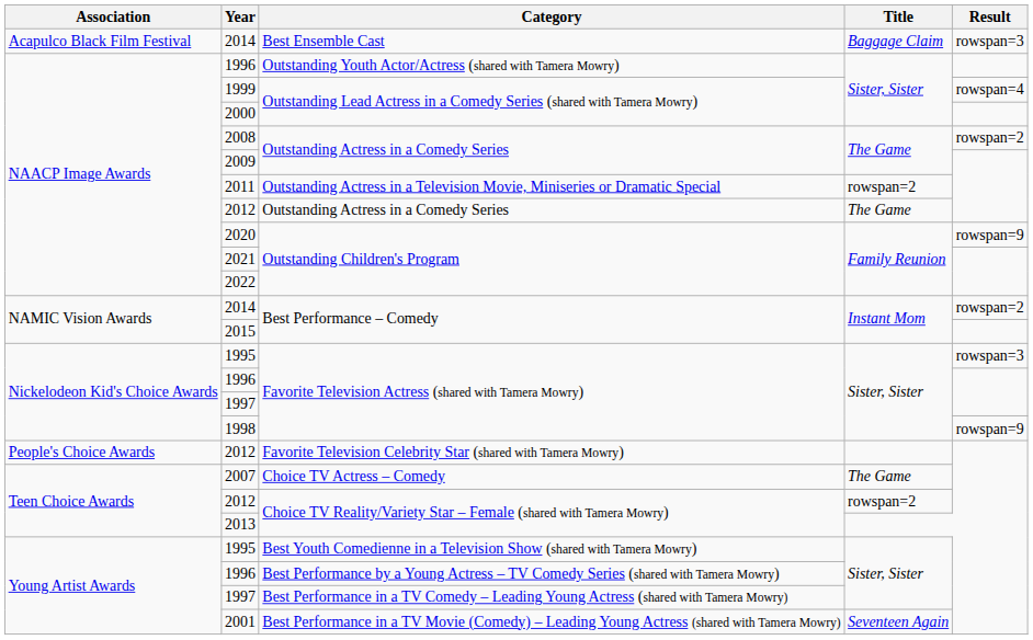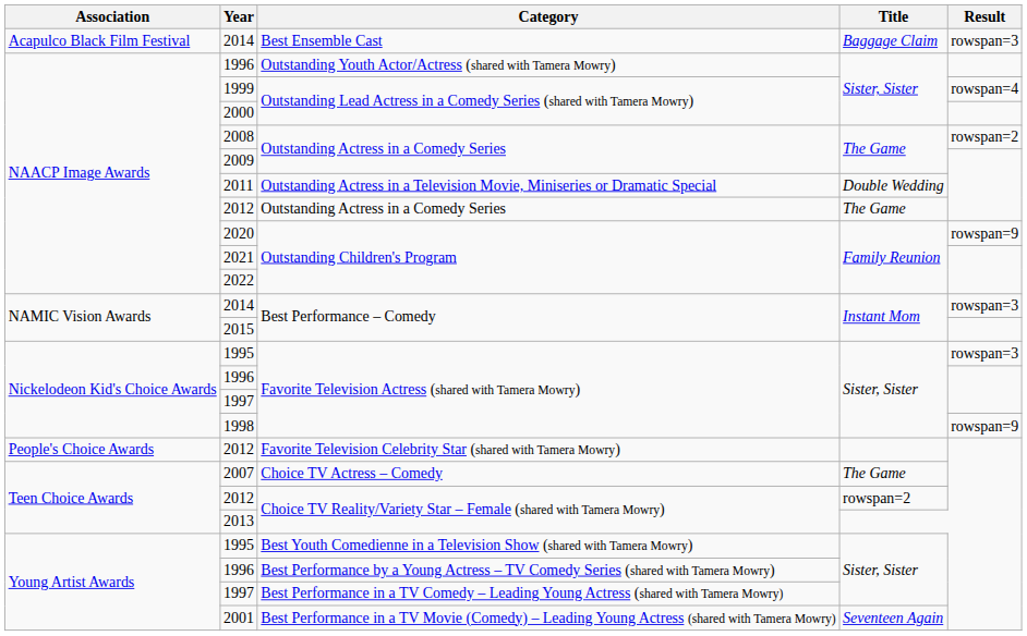2011 | Title: rowspan=2 -> Double Wedding
2014 / Best Performance – Comedy | Result: rowspan=2 -> rowspan=3
